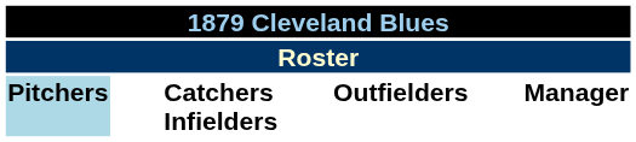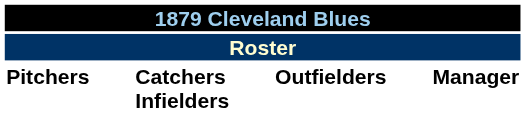Pitchers | column 1: lightblue background -> no background
